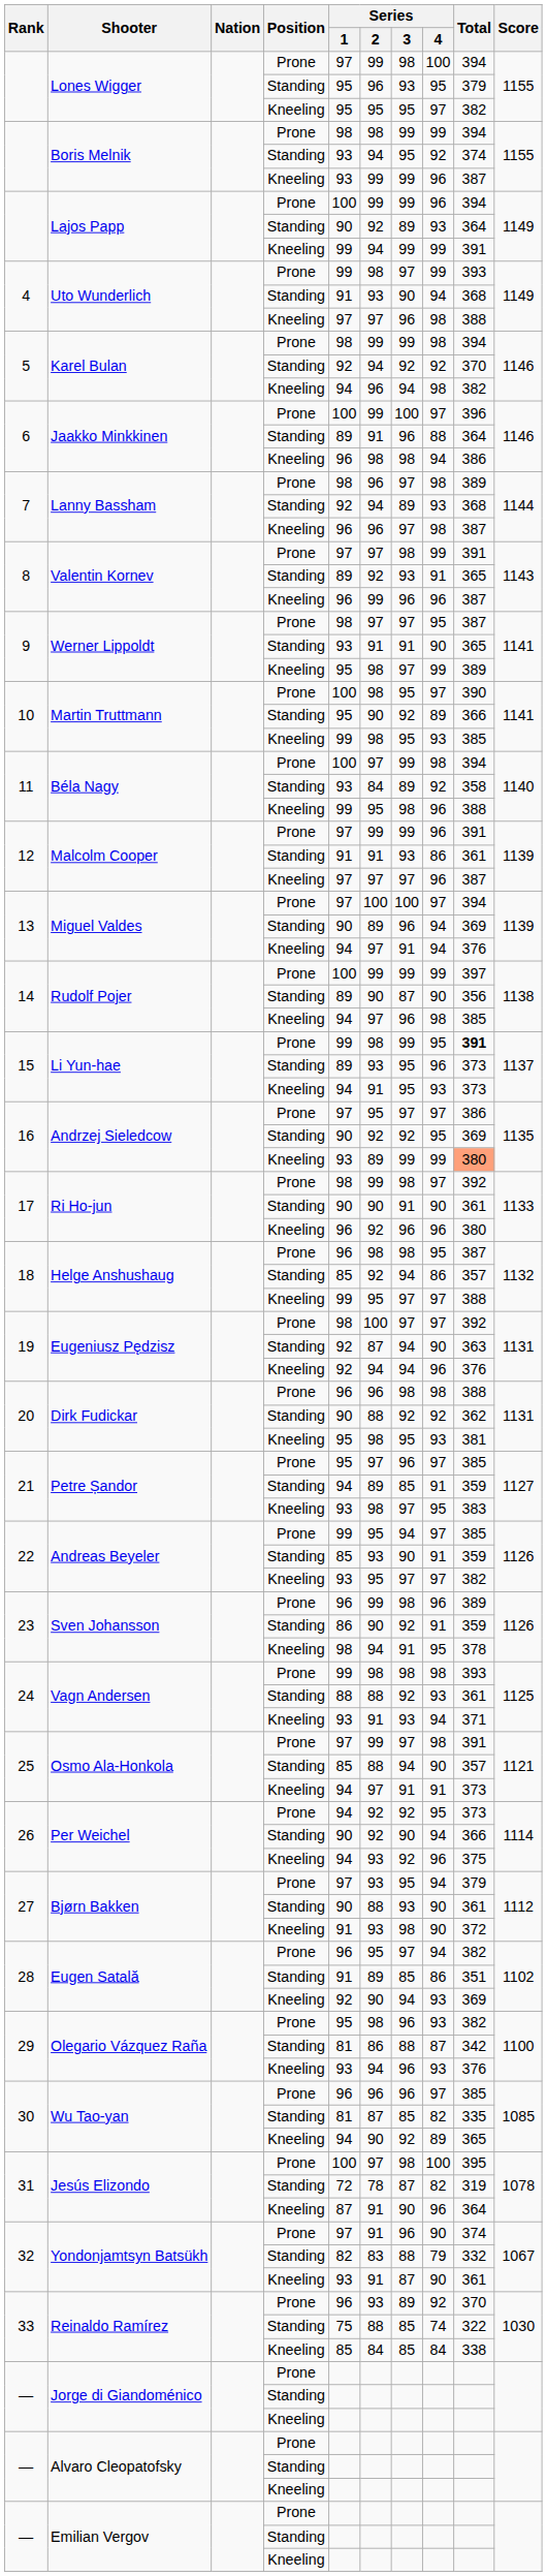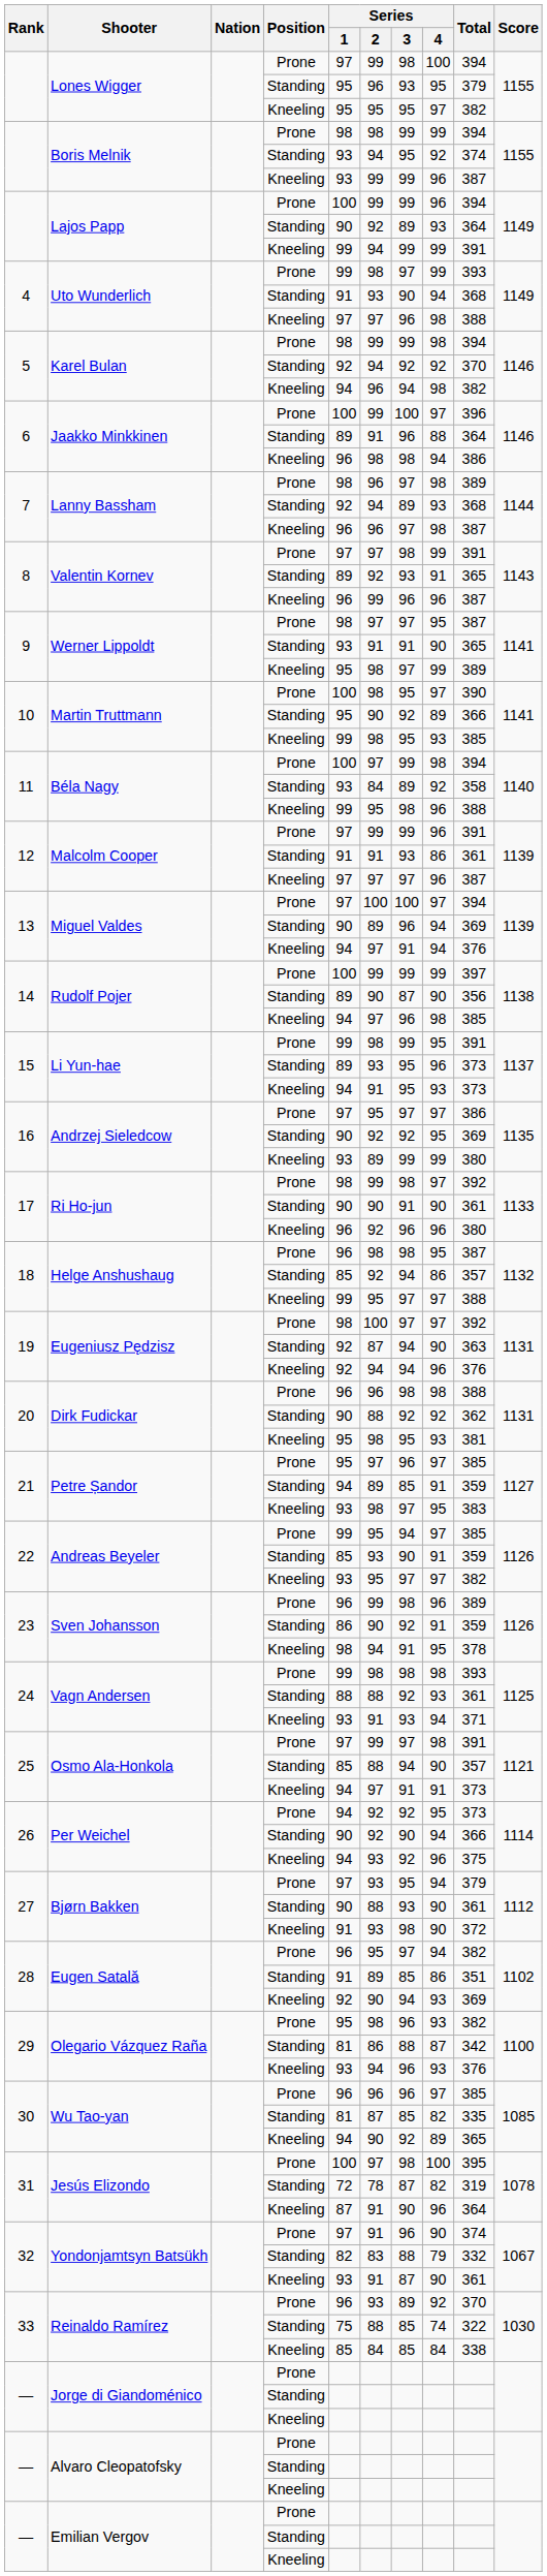Li Yun-hae / Prone | Total: bold -> normal
Andrzej Sieledcow / Kneeling | Total: lightsalmon background -> no background
